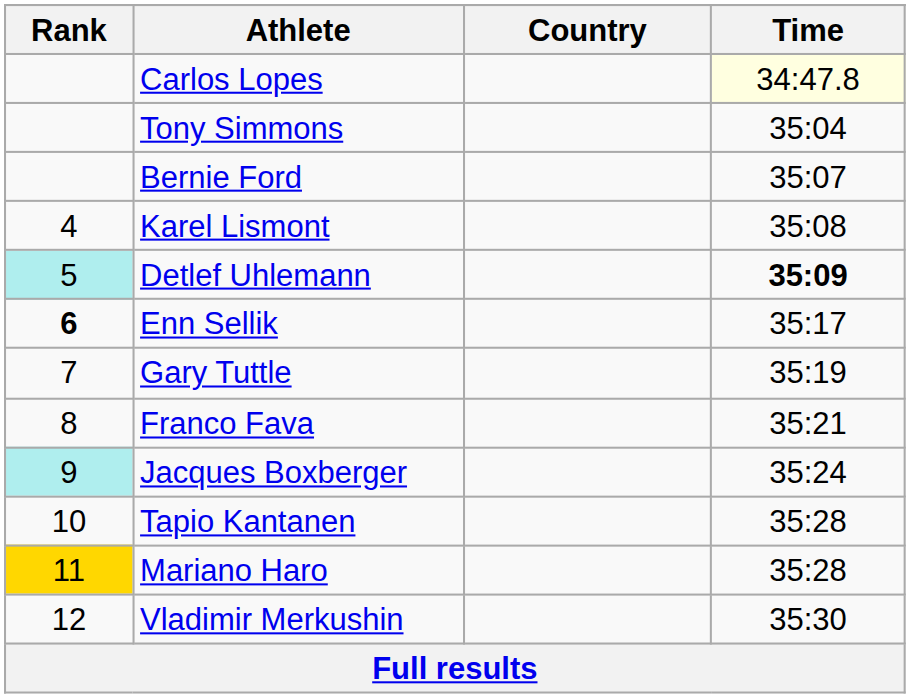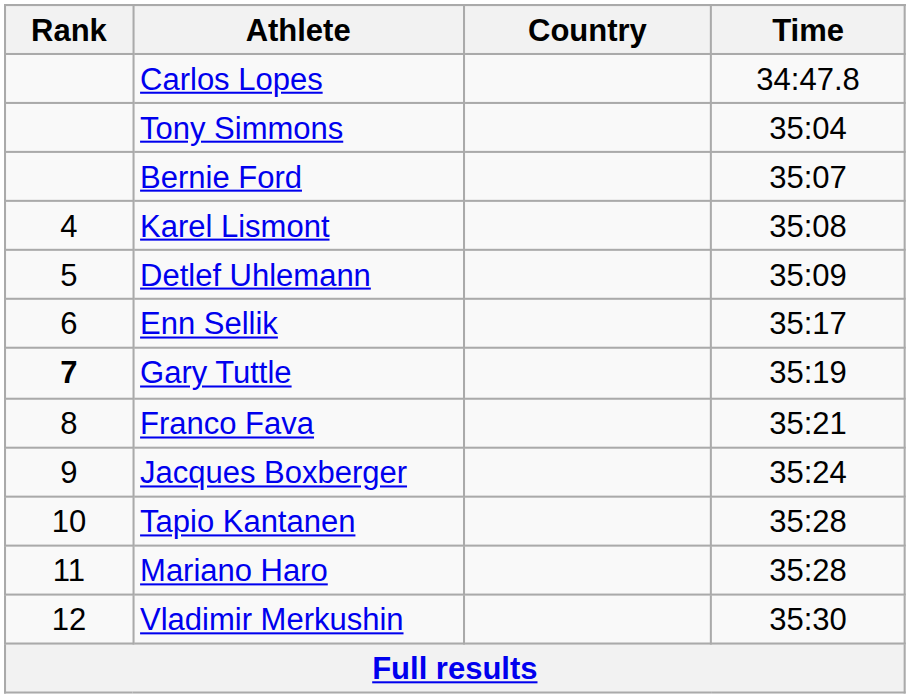Carlos Lopes | Time: lightyellow background -> no background
Detlef Uhlemann | Rank: paleturquoise background -> no background
Detlef Uhlemann | Time: bold -> normal
Enn Sellik | Rank: bold -> normal
Gary Tuttle | Rank: normal -> bold
Jacques Boxberger | Rank: paleturquoise background -> no background
Mariano Haro | Rank: gold background -> no background
